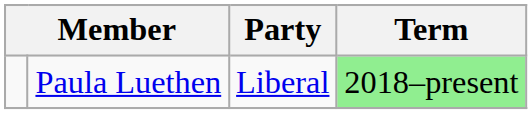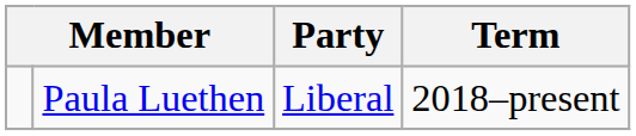Paula Luethen | Term: lightgreen background -> no background
